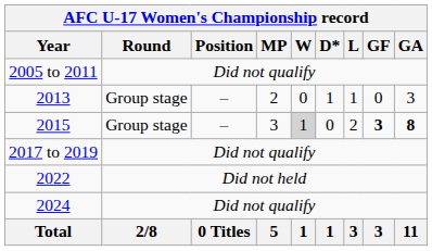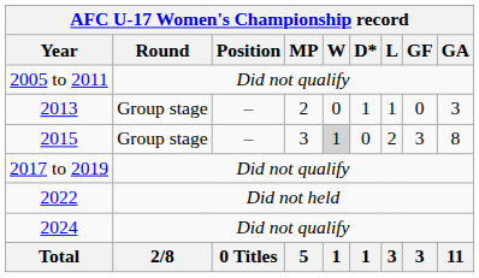2015 | GF: bold -> normal
2015 | GA: bold -> normal
